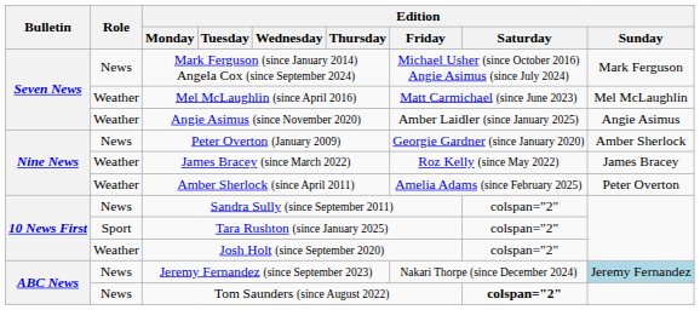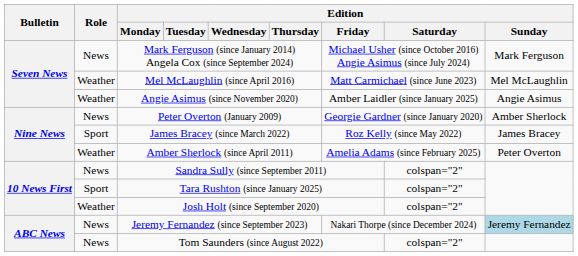James Bracey (since March 2022) | Role: Weather -> Sport
Tom Saunders (since August 2022) | Edition / Saturday: bold -> normal
